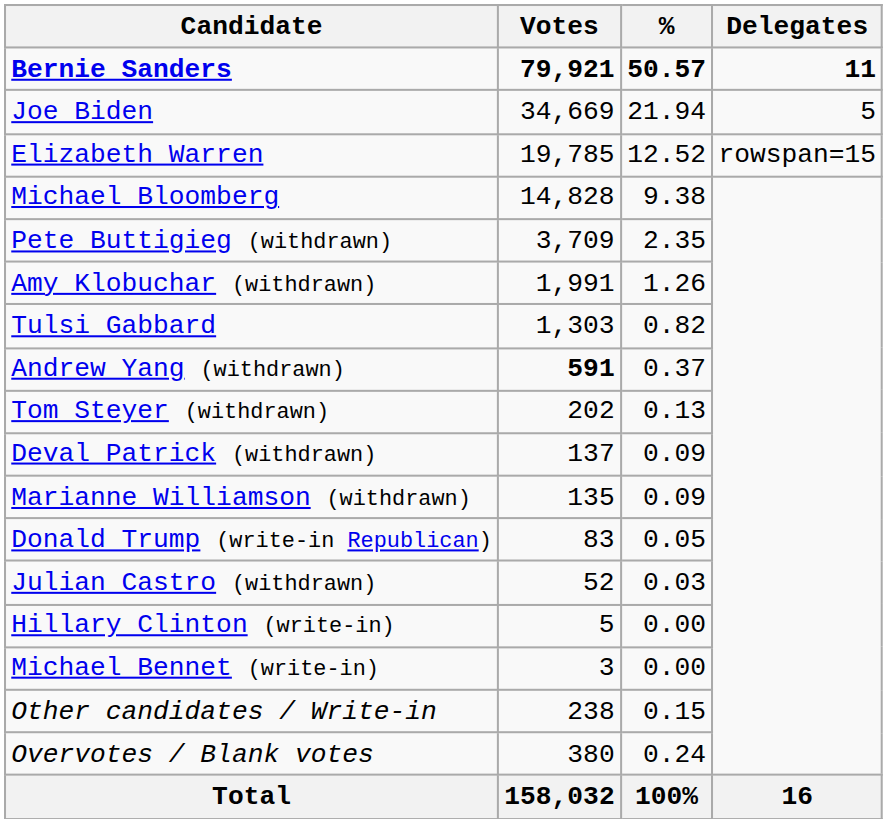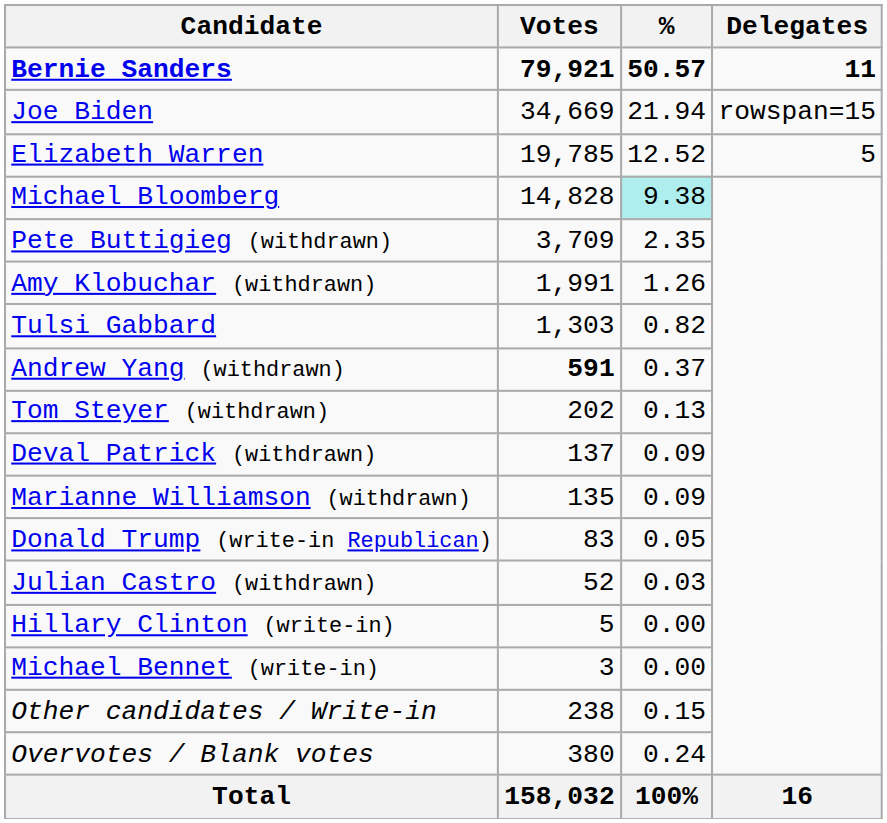Joe Biden | Delegates: 5 -> rowspan=15
Elizabeth Warren | Delegates: rowspan=15 -> 5
Michael Bloomberg | %: no background -> paleturquoise background
